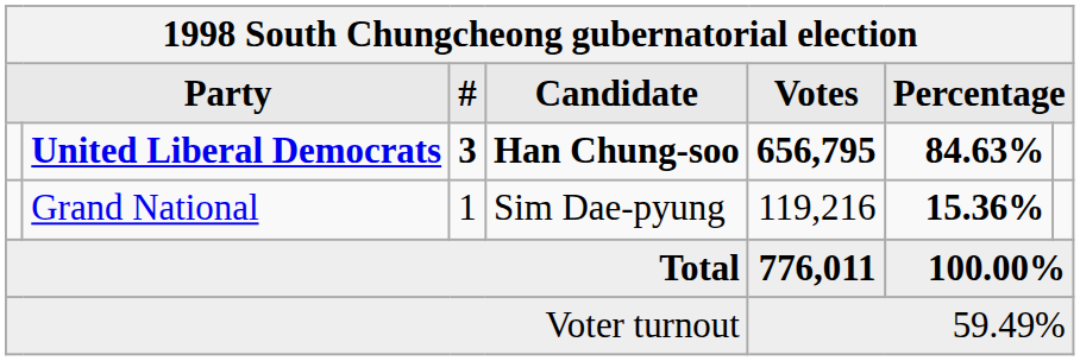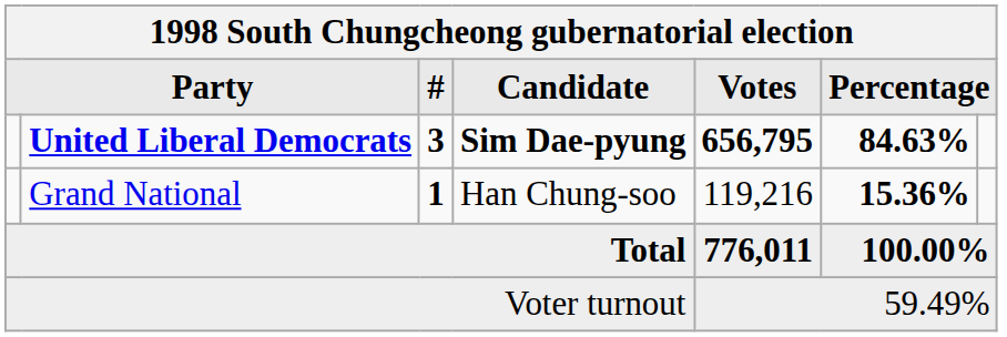United Liberal Democrats | Candidate: Han Chung-soo -> Sim Dae-pyung
Grand National | #: normal -> bold
Grand National | Candidate: Sim Dae-pyung -> Han Chung-soo
